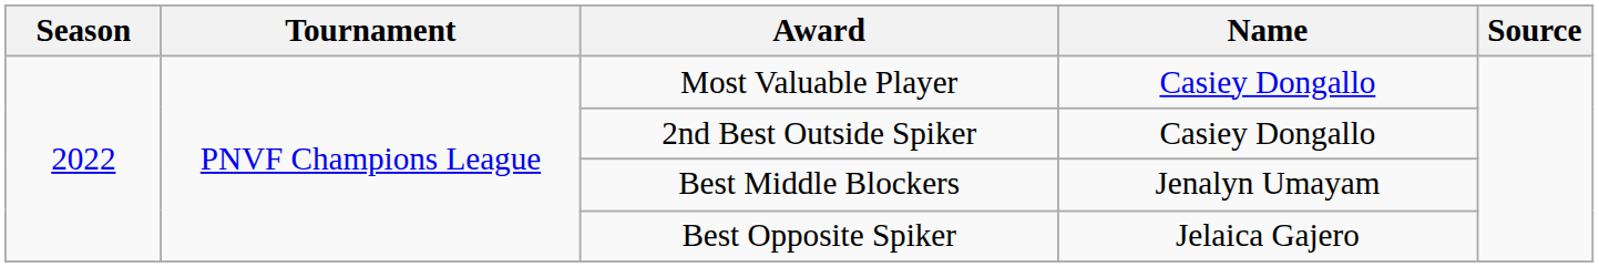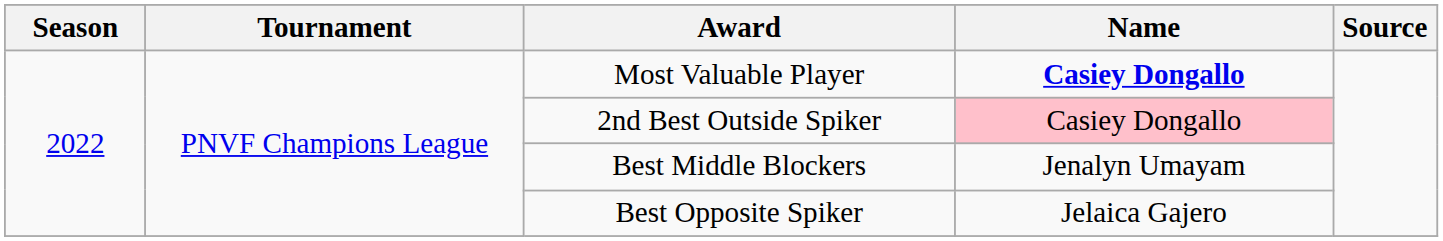Most Valuable Player | Name: normal -> bold
2nd Best Outside Spiker | Name: no background -> pink background
